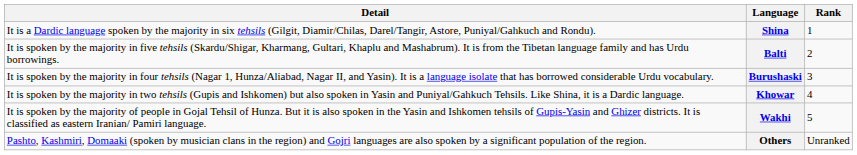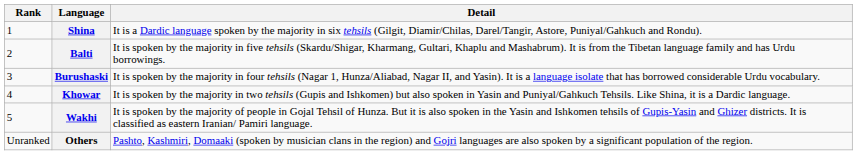columns swapped: Rank <-> Detail
